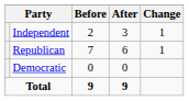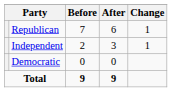rows swapped: Republican <-> Independent
